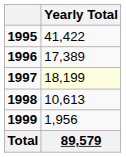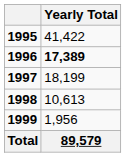1996 | Yearly Total: normal -> bold
1997 | Yearly Total: lightyellow background -> no background
